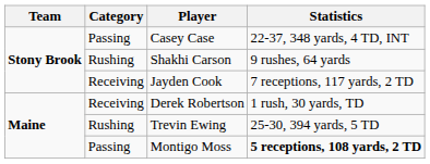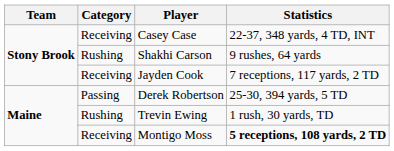Casey Case | Category: Passing -> Receiving
Derek Robertson | Category: Receiving -> Passing
Derek Robertson | Statistics: 1 rush, 30 yards, TD -> 25-30, 394 yards, 5 TD
Trevin Ewing | Statistics: 25-30, 394 yards, 5 TD -> 1 rush, 30 yards, TD
Montigo Moss | Category: Passing -> Receiving
